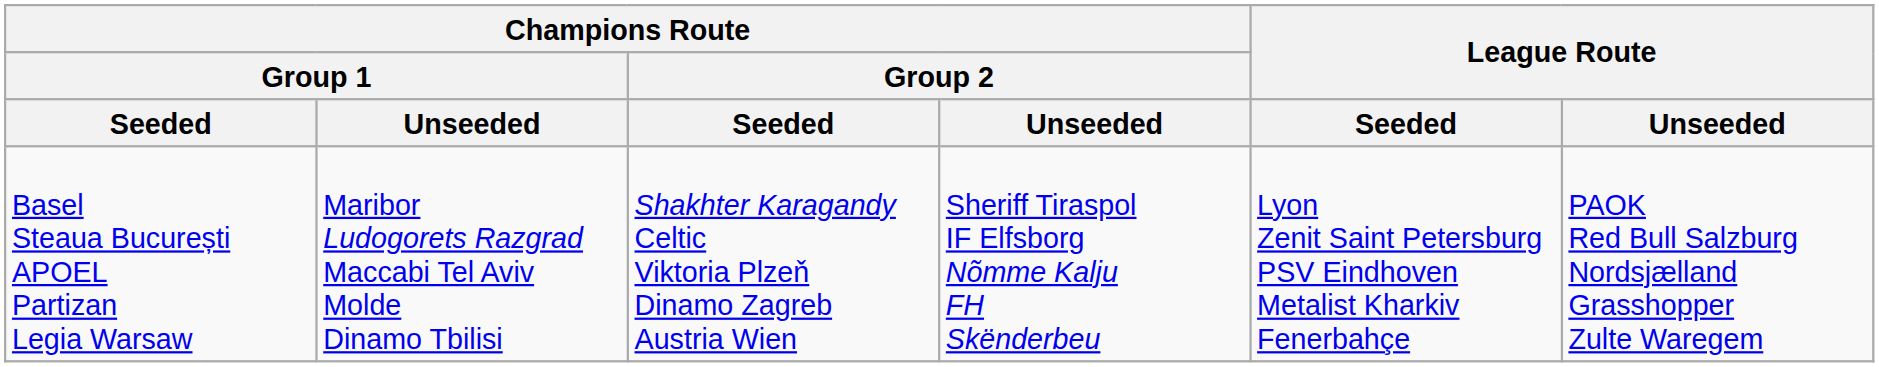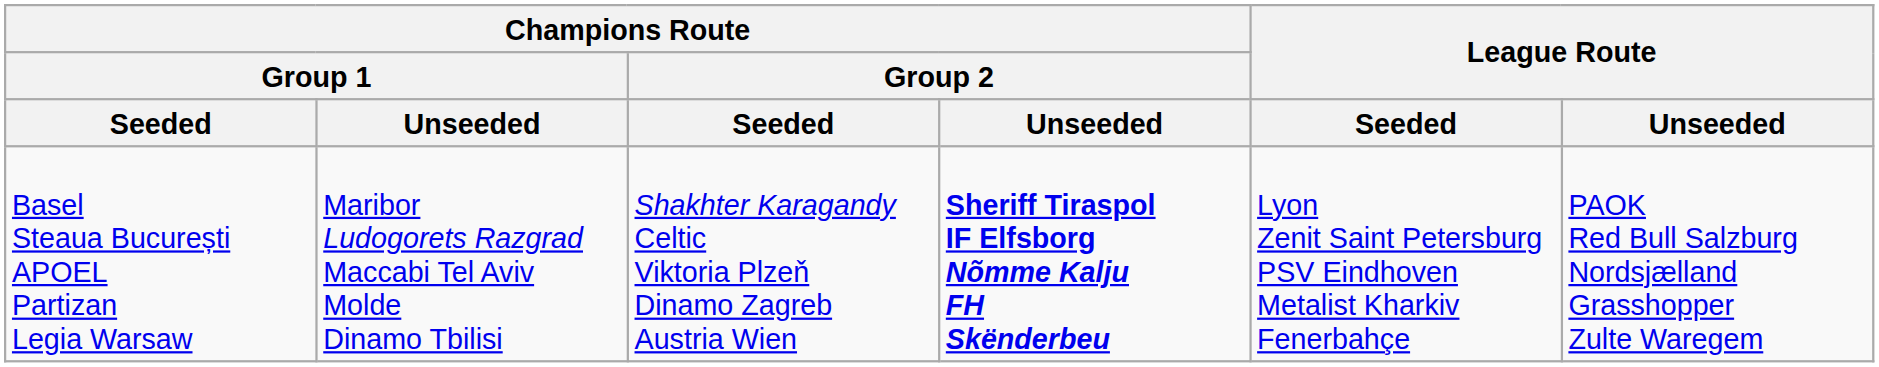Basel Steaua București APOEL Partizan Legia Warsaw | Champions Route / Group 2 / Unseeded: normal -> bold
